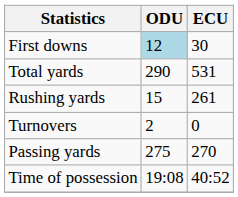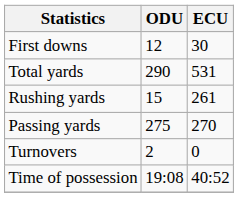First downs | ODU: lightblue background -> no background
rows swapped: Passing yards <-> Turnovers
